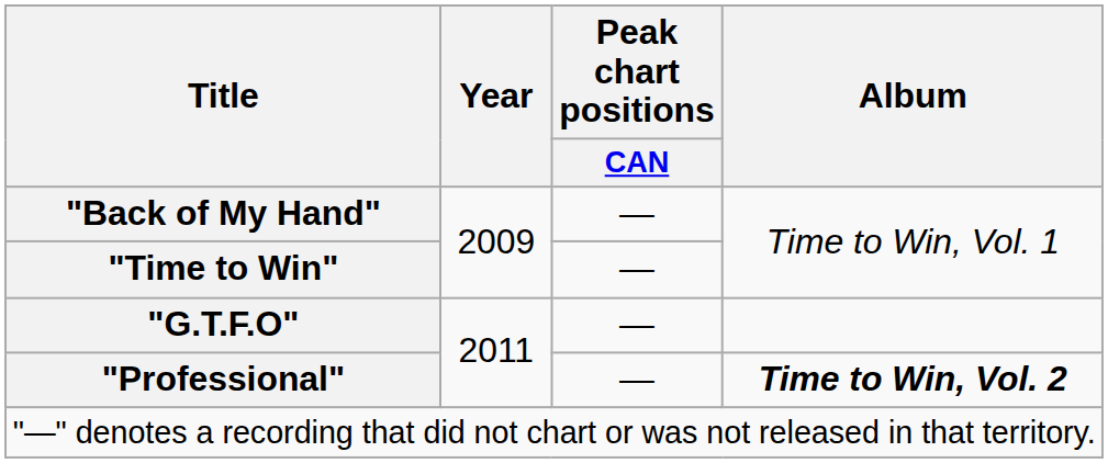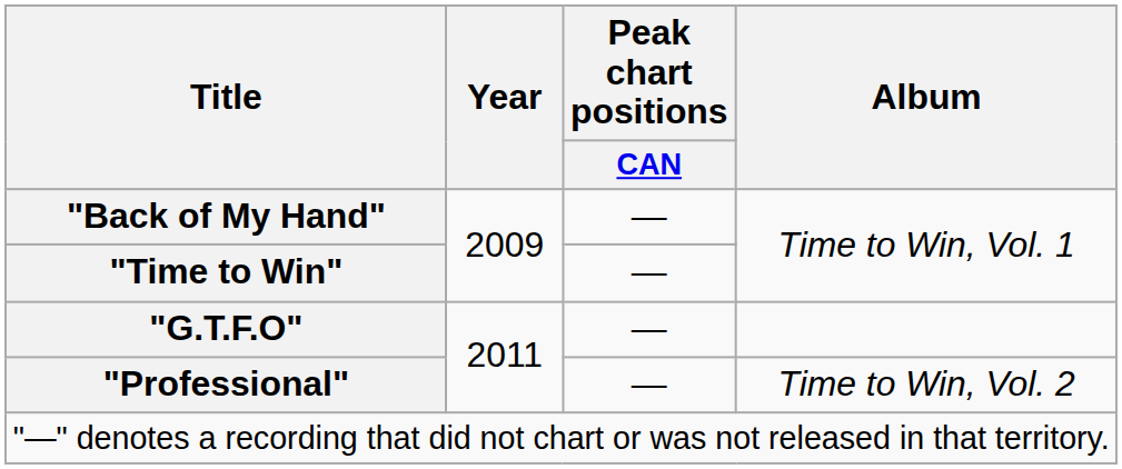"Professional" | Album: bold -> normal
